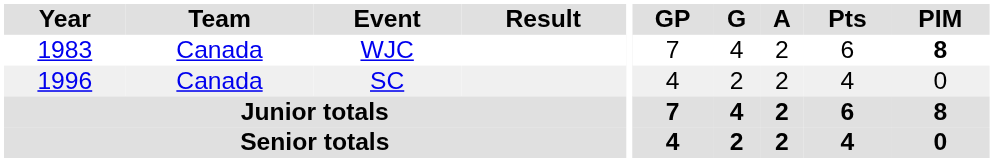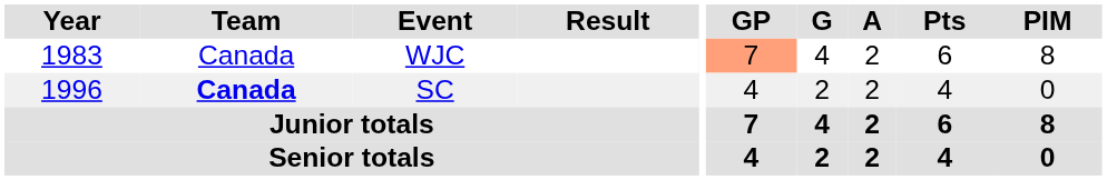WJC | GP: no background -> lightsalmon background
WJC | PIM: bold -> normal
SC | Team: normal -> bold
